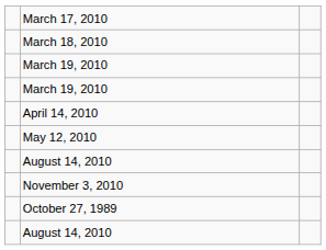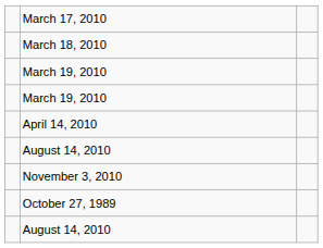- row: May 12, 2010
